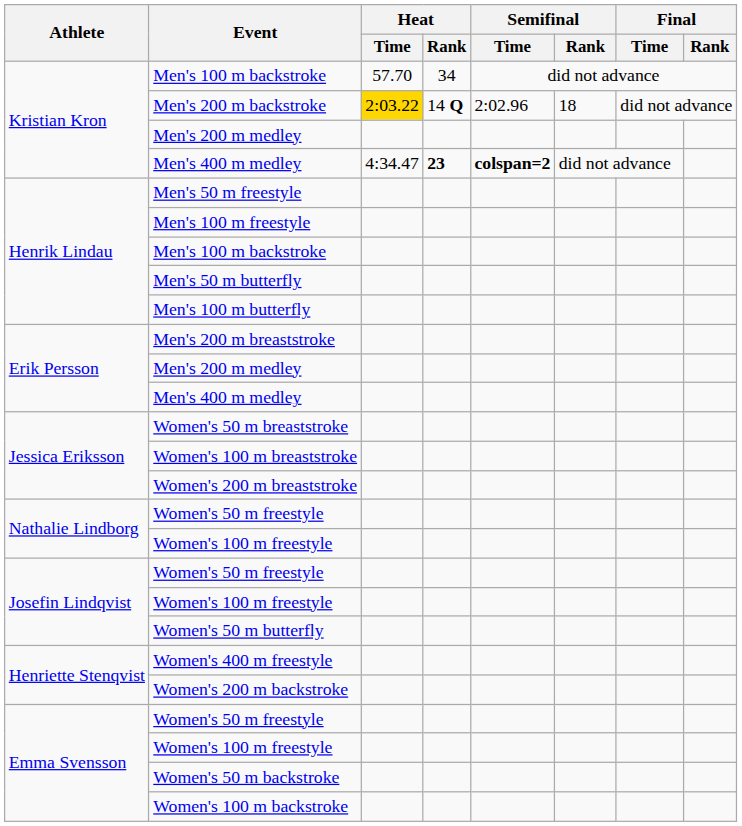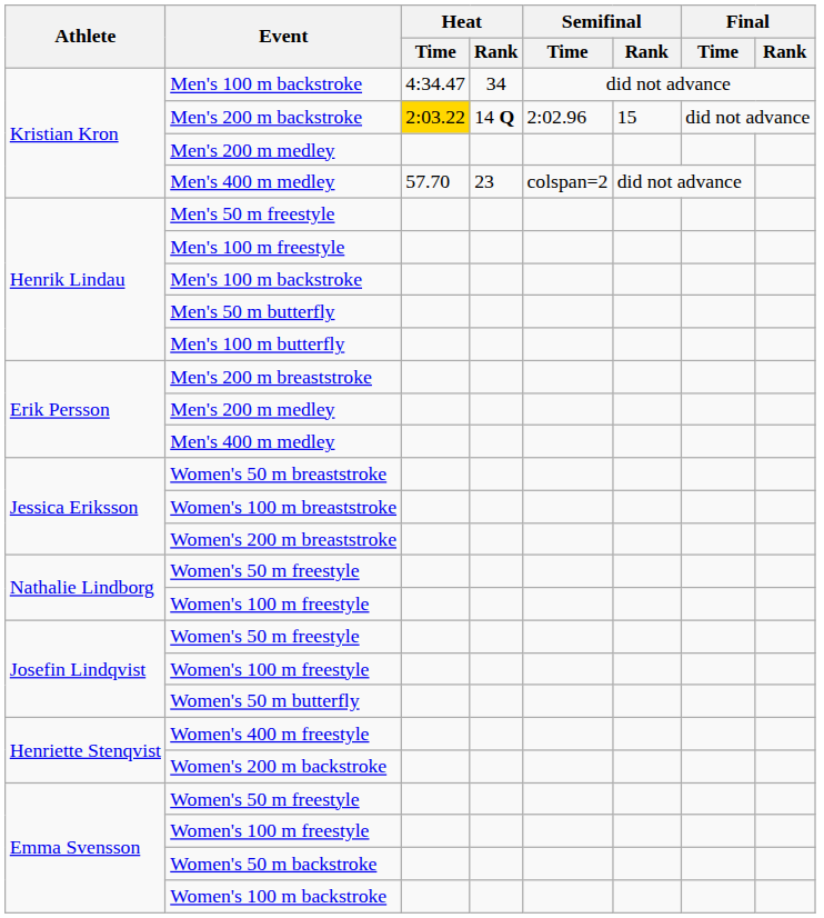Kristian Kron / Men's 100 m backstroke | Heat / Time: 57.70 -> 4:34.47
Men's 200 m backstroke | Semifinal / Rank: 18 -> 15
Kristian Kron / Men's 400 m medley | Heat / Time: 4:34.47 -> 57.70
Kristian Kron / Men's 400 m medley | Heat / Rank: bold -> normal
Kristian Kron / Men's 400 m medley | Semifinal / Time: bold -> normal
